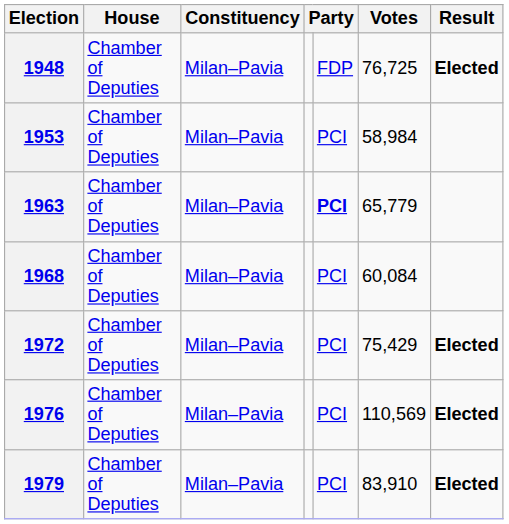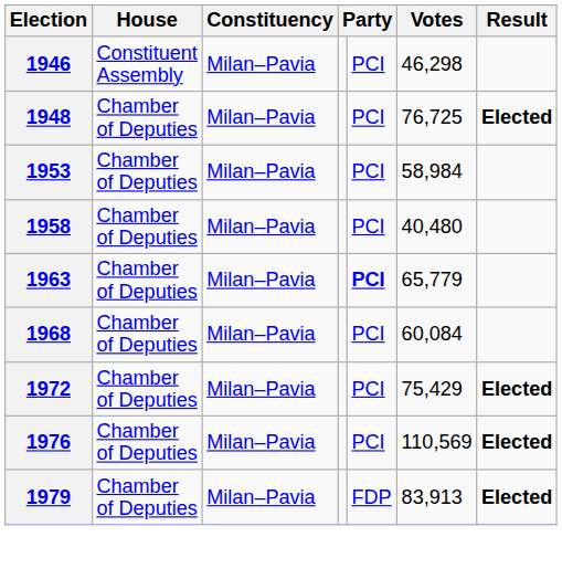+ row: 1946 | Constituent Assembly | Milan–Pavia | PCI | 46,298
1948 | column 5: FDP -> PCI
+ row: 1958 | Chamber of Deputies | Milan–Pavia | PCI | 40,480
1979 | column 5: PCI -> FDP
1979 | Votes: 83,910 -> 83,913
